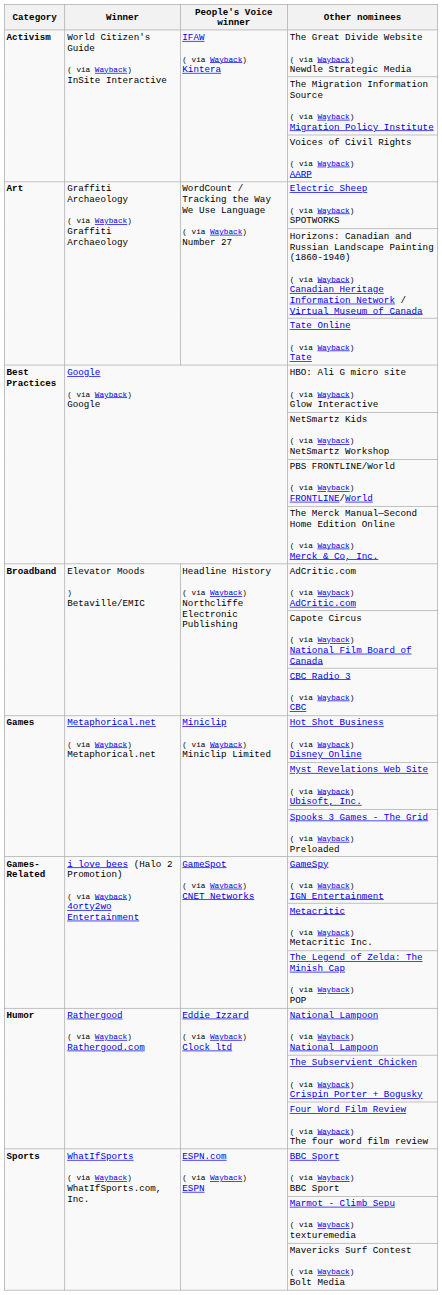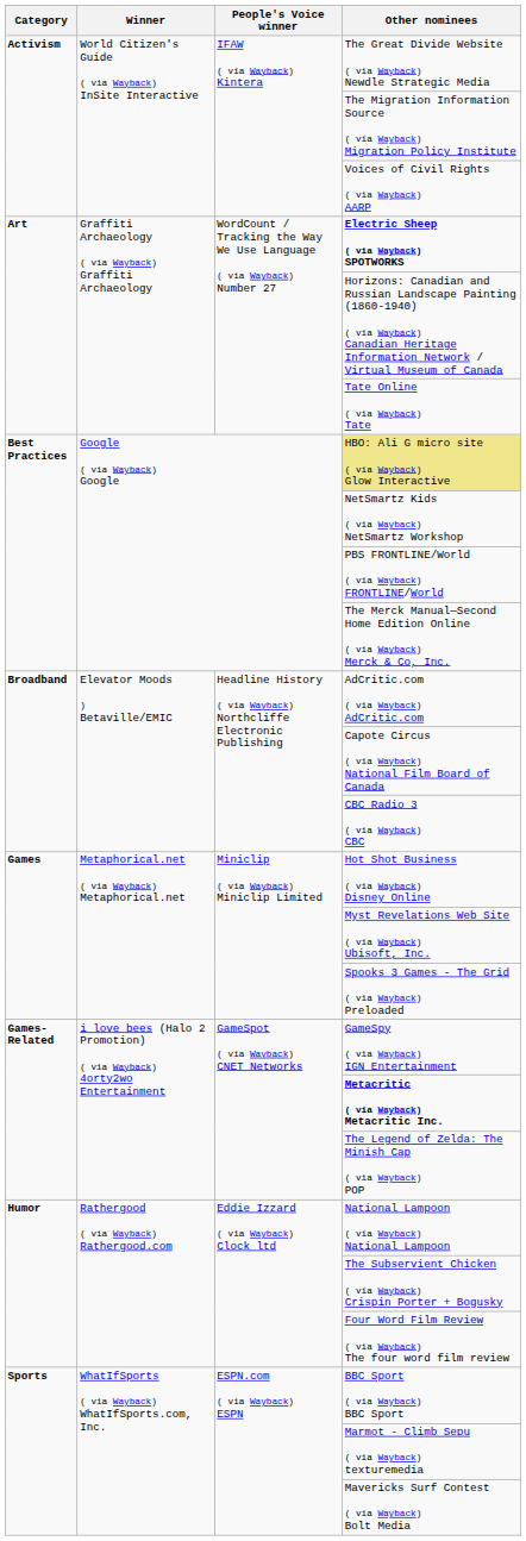Electric Sheep ( via Wayback) SPOTWORKS | Other nominees: normal -> bold
HBO: Ali G micro site ( via Wayback) Glow Interactive | Other nominees: no background -> khaki background
Metacritic ( via Wayback) Metacritic Inc. | Other nominees: normal -> bold
